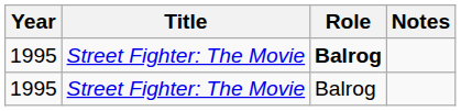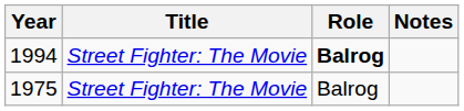row 2 | Year: 1995 -> 1994
row 3 | Year: 1995 -> 1975
